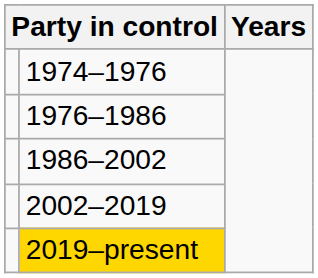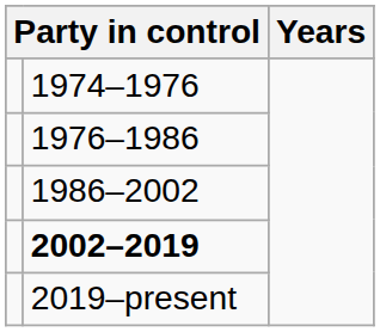2002–2019 | column 2: normal -> bold
2019–present | column 2: gold background -> no background
